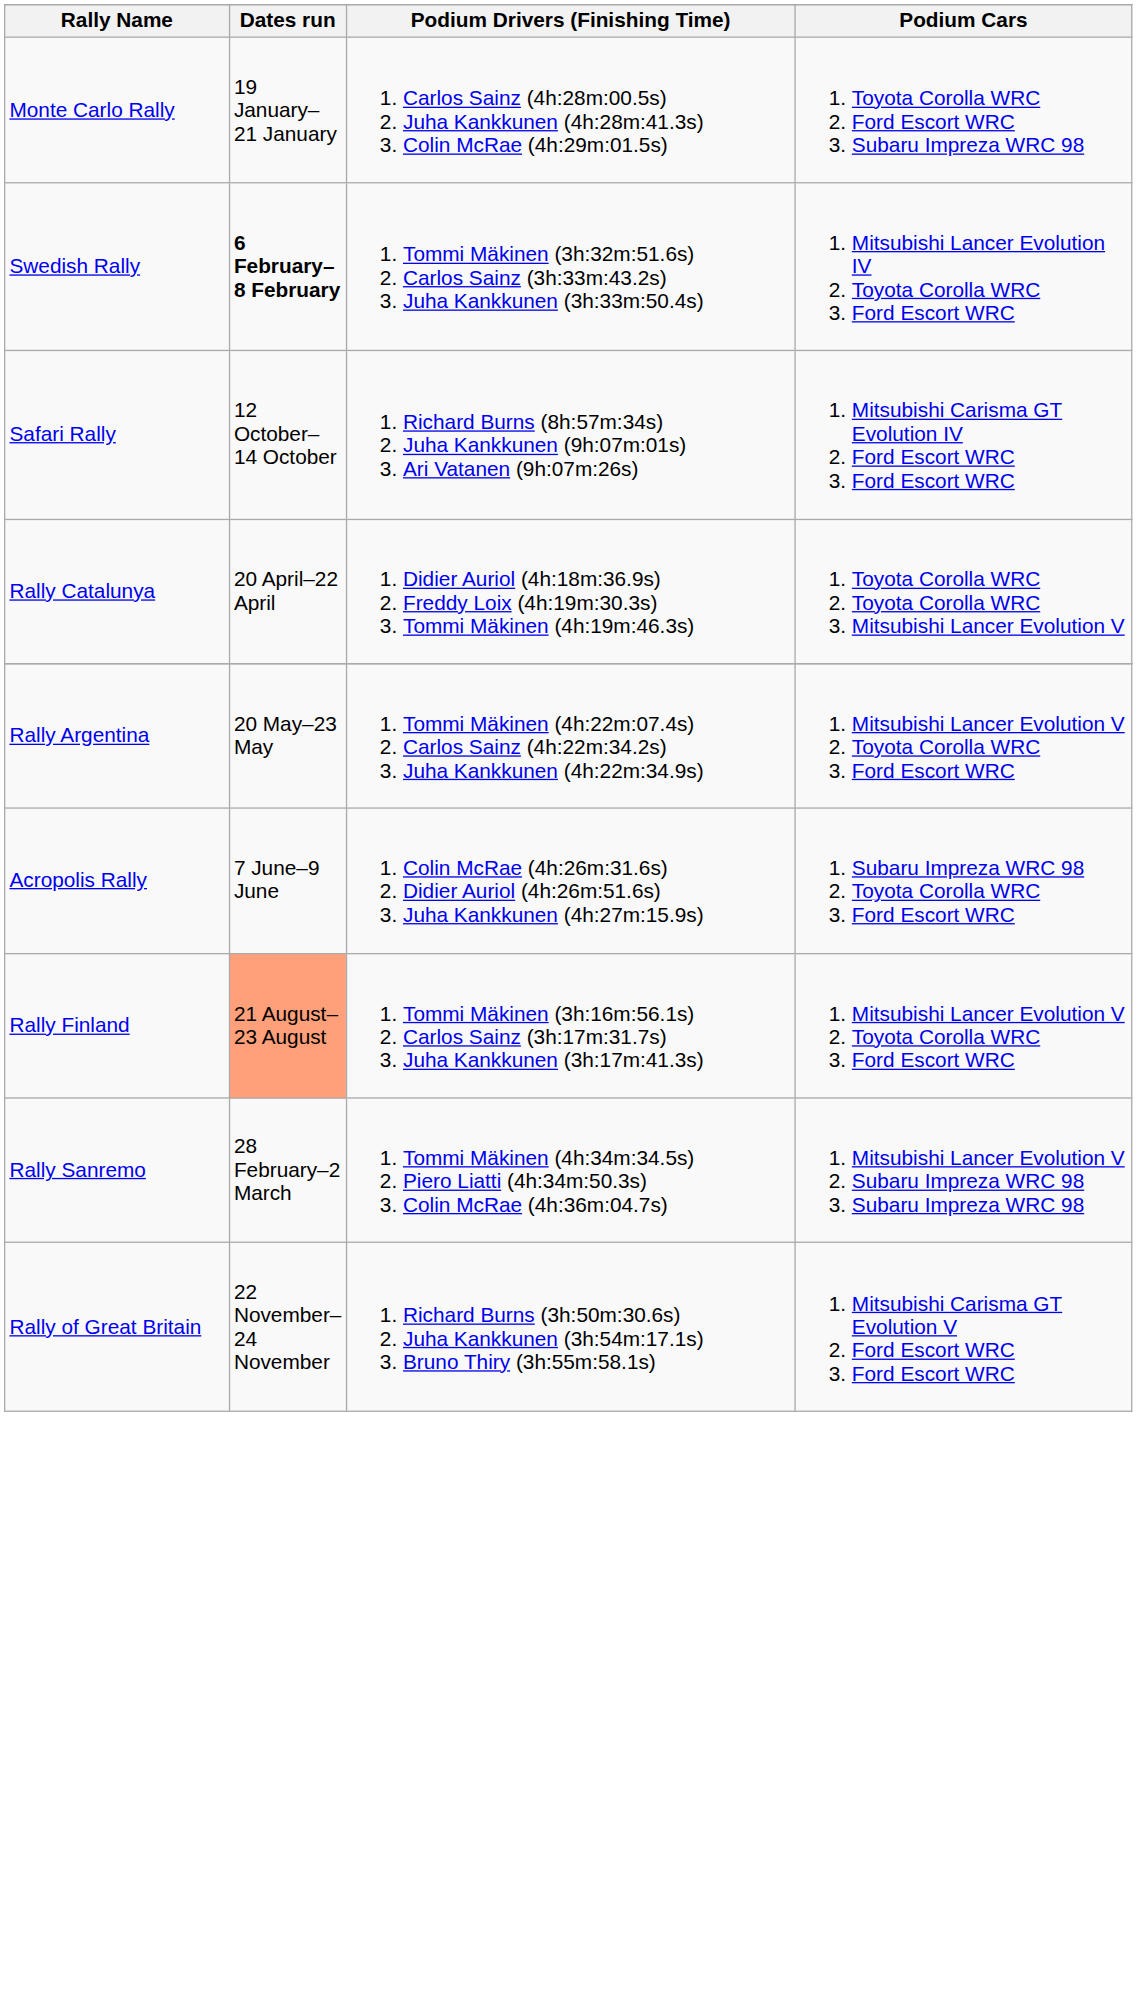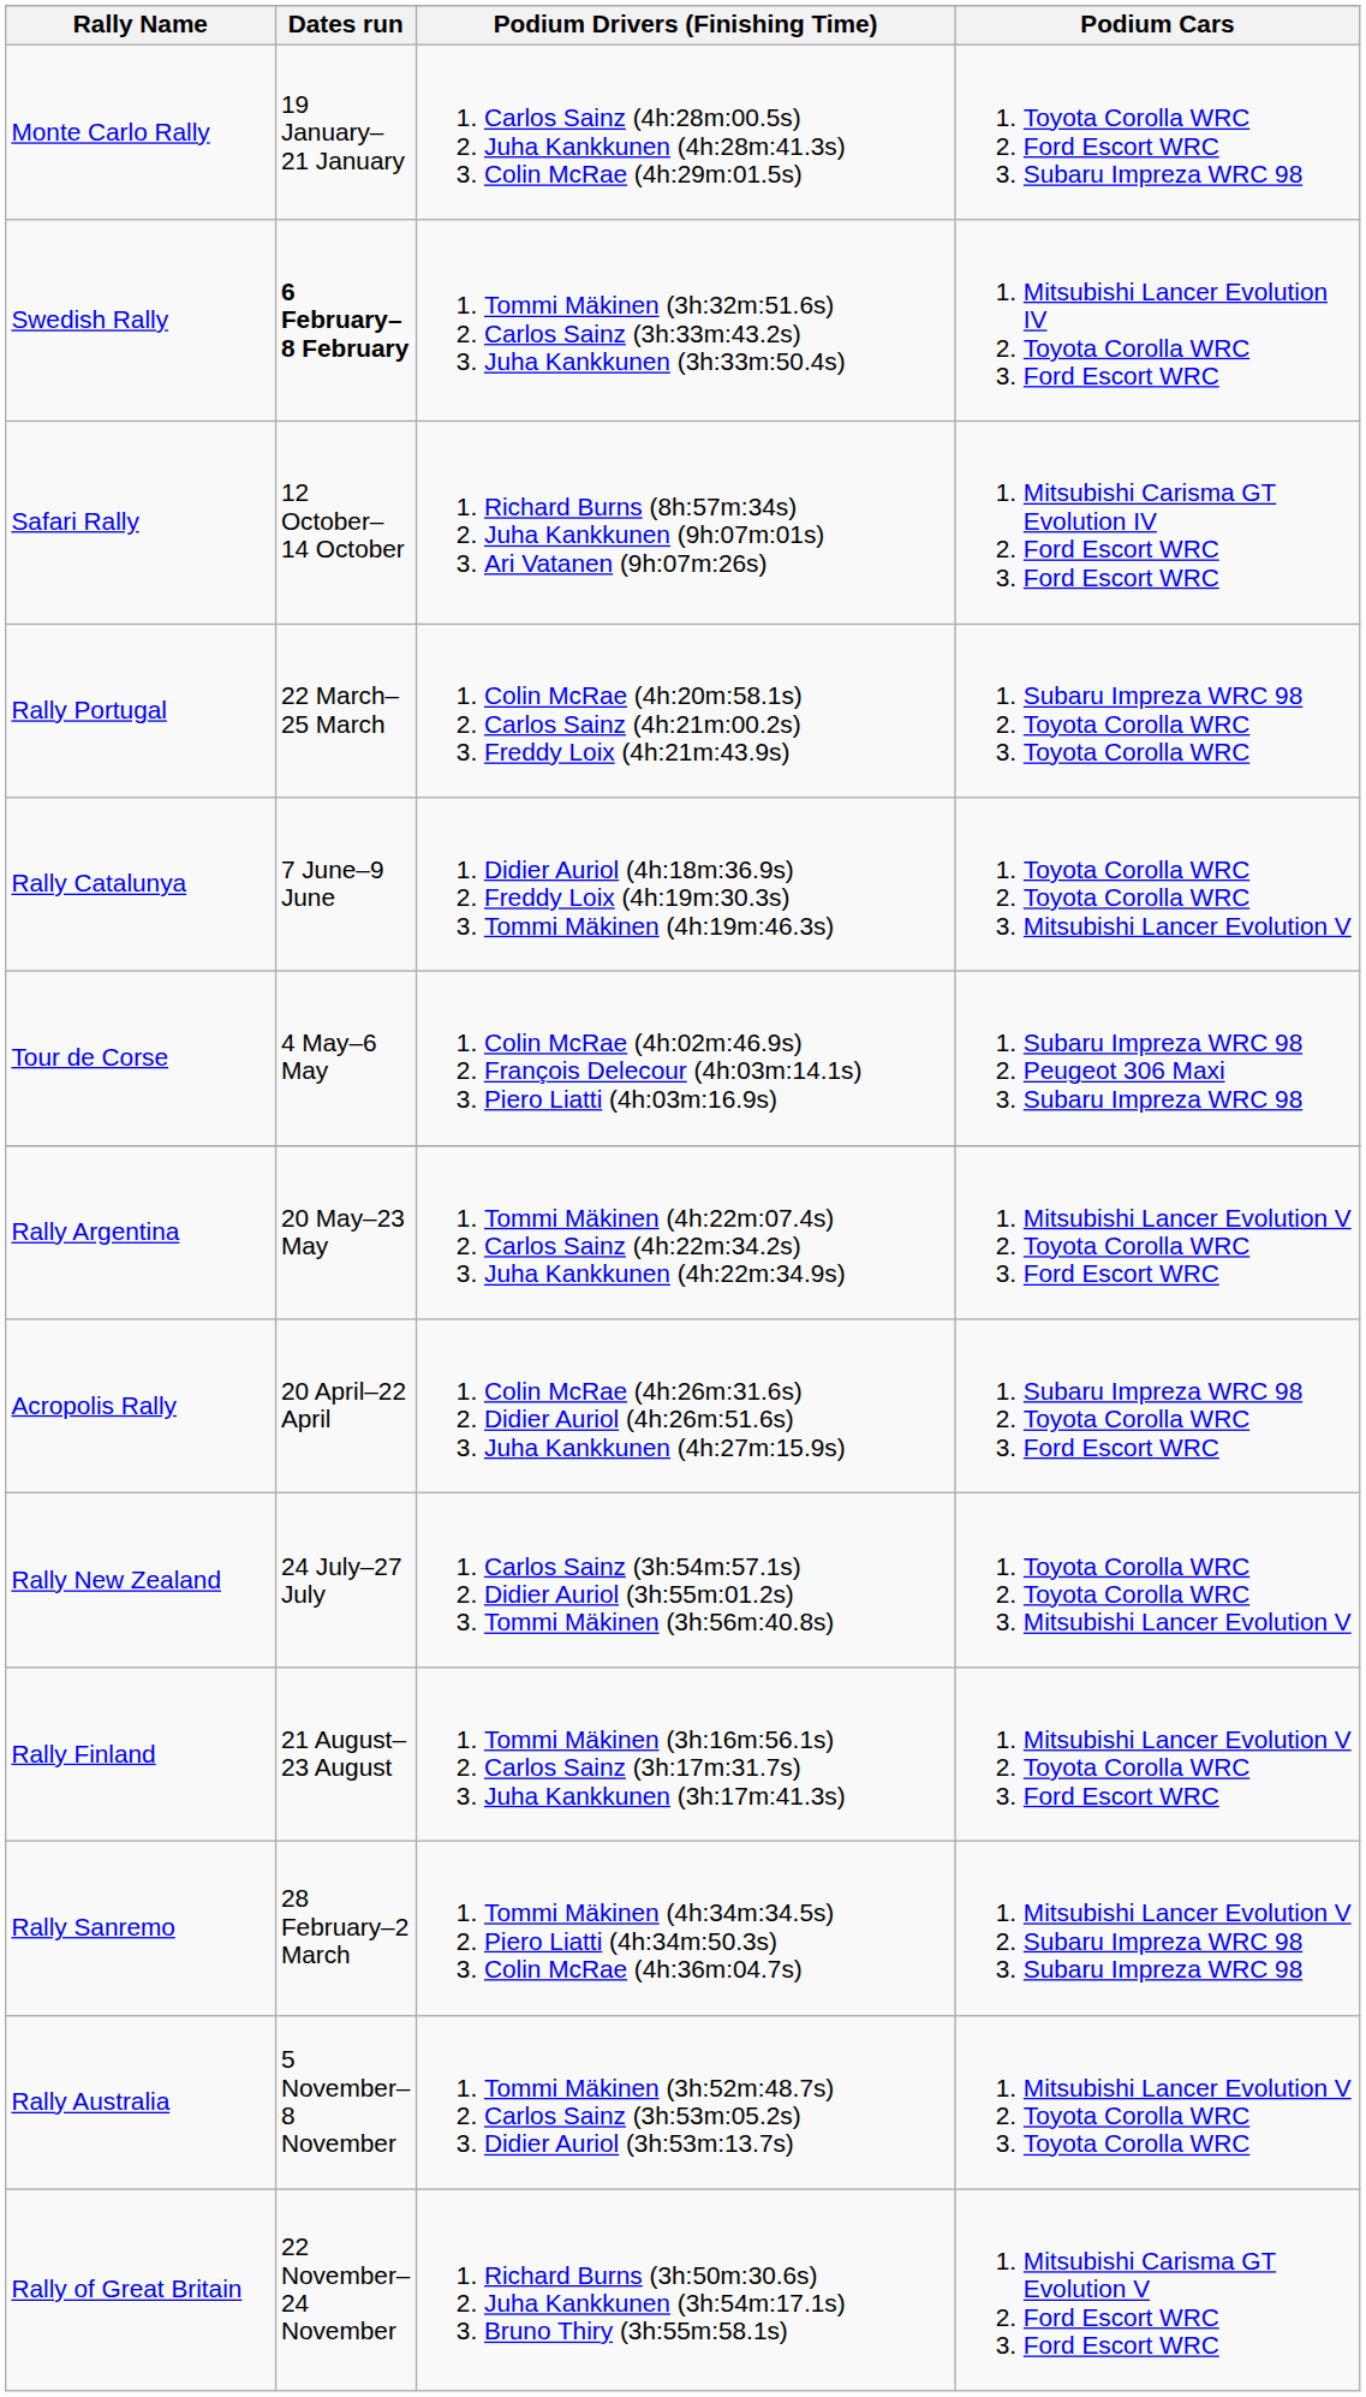+ row: Rally Portugal | 22 March–25 March | Colin McRae (4h:20m:58.1s) Carlos Sainz (4h:21m:00.2s) Freddy Loix (4h:21m:43.9s) | Subaru Impreza WRC 98 Toyota Corolla WRC Toyota Corolla WRC
Rally Catalunya | Dates run: 20 April–22 April -> 7 June–9 June
+ row: Tour de Corse | 4 May–6 May | Colin McRae (4h:02m:46.9s) François Delecour (4h:03m:14.1s) Piero Liatti (4h:03m:16.9s) | Subaru Impreza WRC 98 Peugeot 306 Maxi Subaru Impreza WRC 98
Acropolis Rally | Dates run: 7 June–9 June -> 20 April–22 April
+ row: Rally New Zealand | 24 July–27 July | Carlos Sainz (3h:54m:57.1s) Didier Auriol (3h:55m:01.2s) Tommi Mäkinen (3h:56m:40.8s) | Toyota Corolla WRC Toyota Corolla WRC Mitsubishi Lancer Evolution V
Rally Finland | Dates run: lightsalmon background -> no background
+ row: Rally Australia | 5 November–8 November | Tommi Mäkinen (3h:52m:48.7s) Carlos Sainz (3h:53m:05.2s) Didier Auriol (3h:53m:13.7s) | Mitsubishi Lancer Evolution V Toyota Corolla WRC Toyota Corolla WRC
